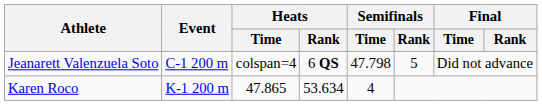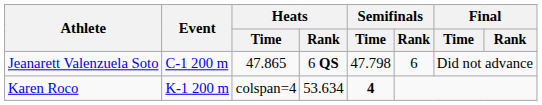Jeanarett Valenzuela Soto | Heats / Time: colspan=4 -> 47.865
Jeanarett Valenzuela Soto | Semifinals / Rank: 5 -> 6
Karen Roco | Heats / Time: 47.865 -> colspan=4
Karen Roco | Semifinals / Time: normal -> bold
